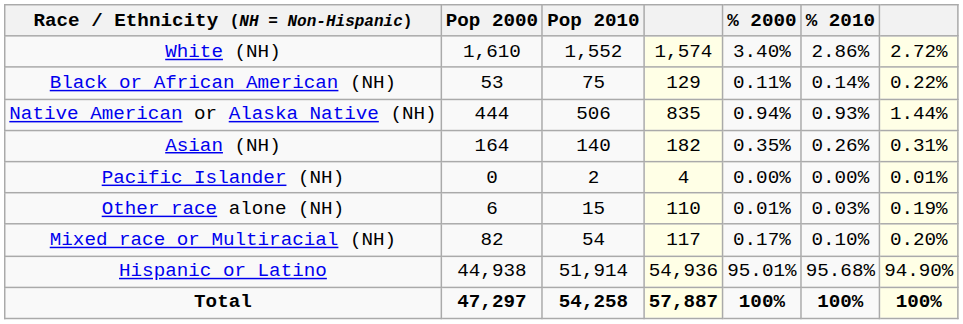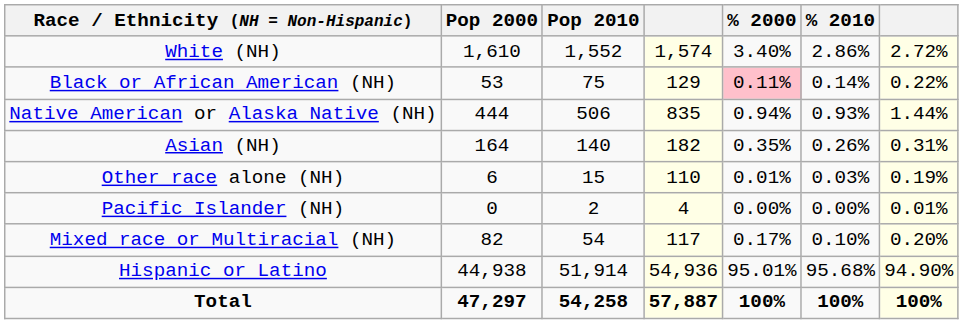Black or African American (NH) | % 2000: no background -> pink background
rows swapped: Pacific Islander (NH) <-> Other race alone (NH)
